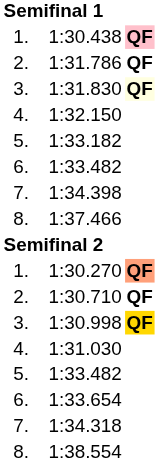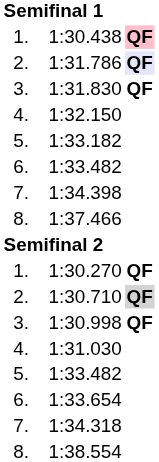1:31.786 | column 3: no background -> lavender background
1:31.830 | column 3: lightyellow background -> no background
1:30.270 | column 3: lightsalmon background -> no background
1:30.710 | column 3: no background -> lightgrey background
1:30.998 | column 3: gold background -> no background
